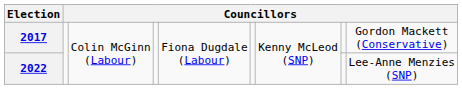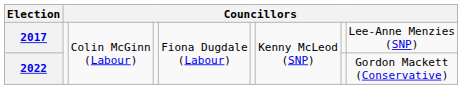2017 | column 9: Gordon Mackett (Conservative) -> Lee-Anne Menzies (SNP)
2022 | column 9: Lee-Anne Menzies (SNP) -> Gordon Mackett (Conservative)
